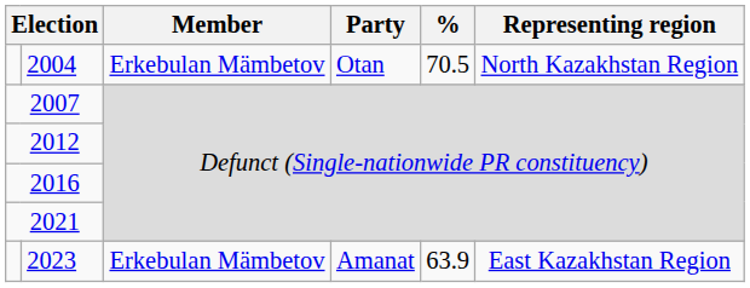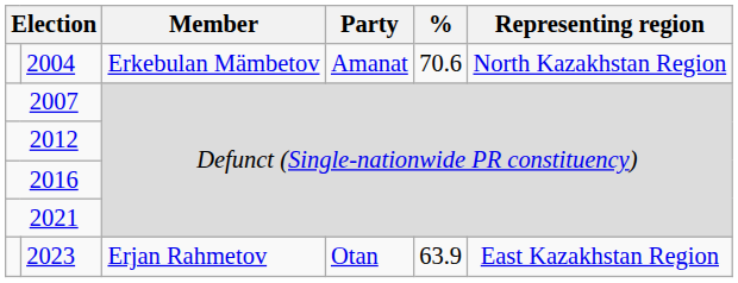2004 | Party: Otan -> Amanat
2004 | %: 70.5 -> 70.6
2023 | Member: Erkebulan Mämbetov -> Erjan Rahmetov
2023 | Party: Amanat -> Otan
